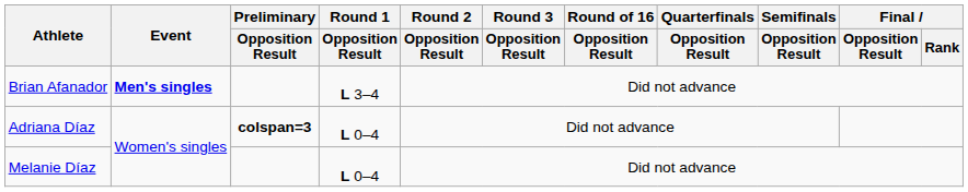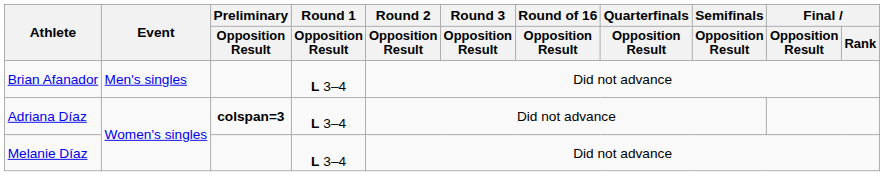Brian Afanador | Event: bold -> normal
Adriana Díaz | Round 1 / Opposition Result: L 0–4 -> L 3–4
Melanie Díaz | Round 1 / Opposition Result: L 0–4 -> L 3–4
